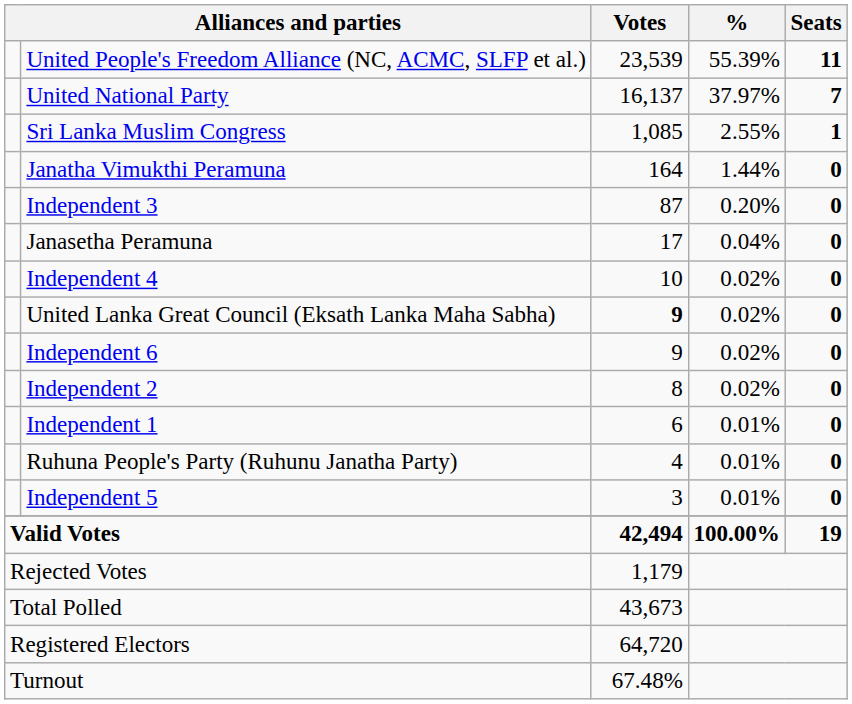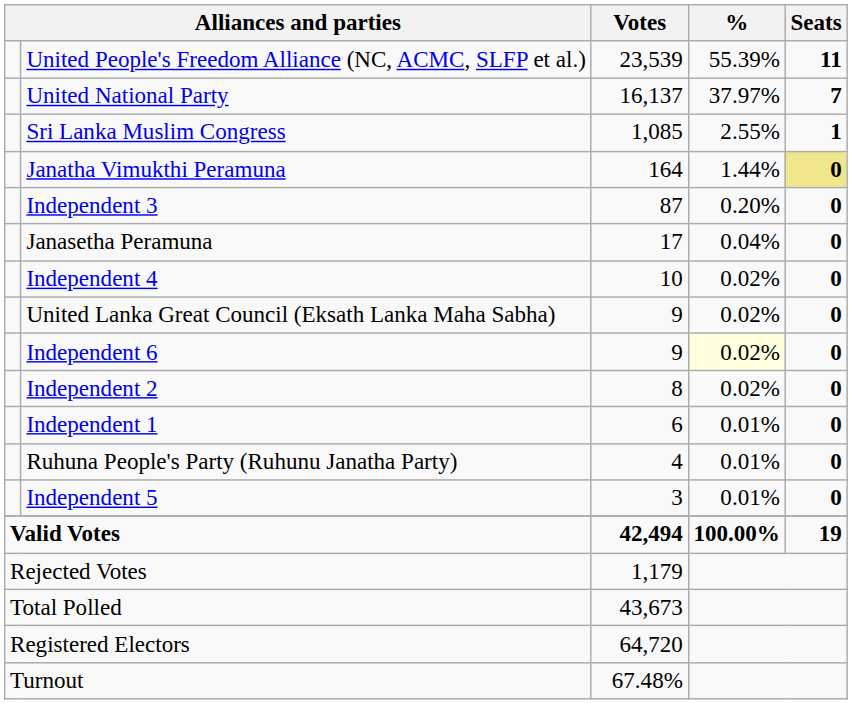Janatha Vimukthi Peramuna | Seats: no background -> khaki background
United Lanka Great Council (Eksath Lanka Maha Sabha) | Votes: bold -> normal
Independent 6 | %: no background -> lightyellow background
